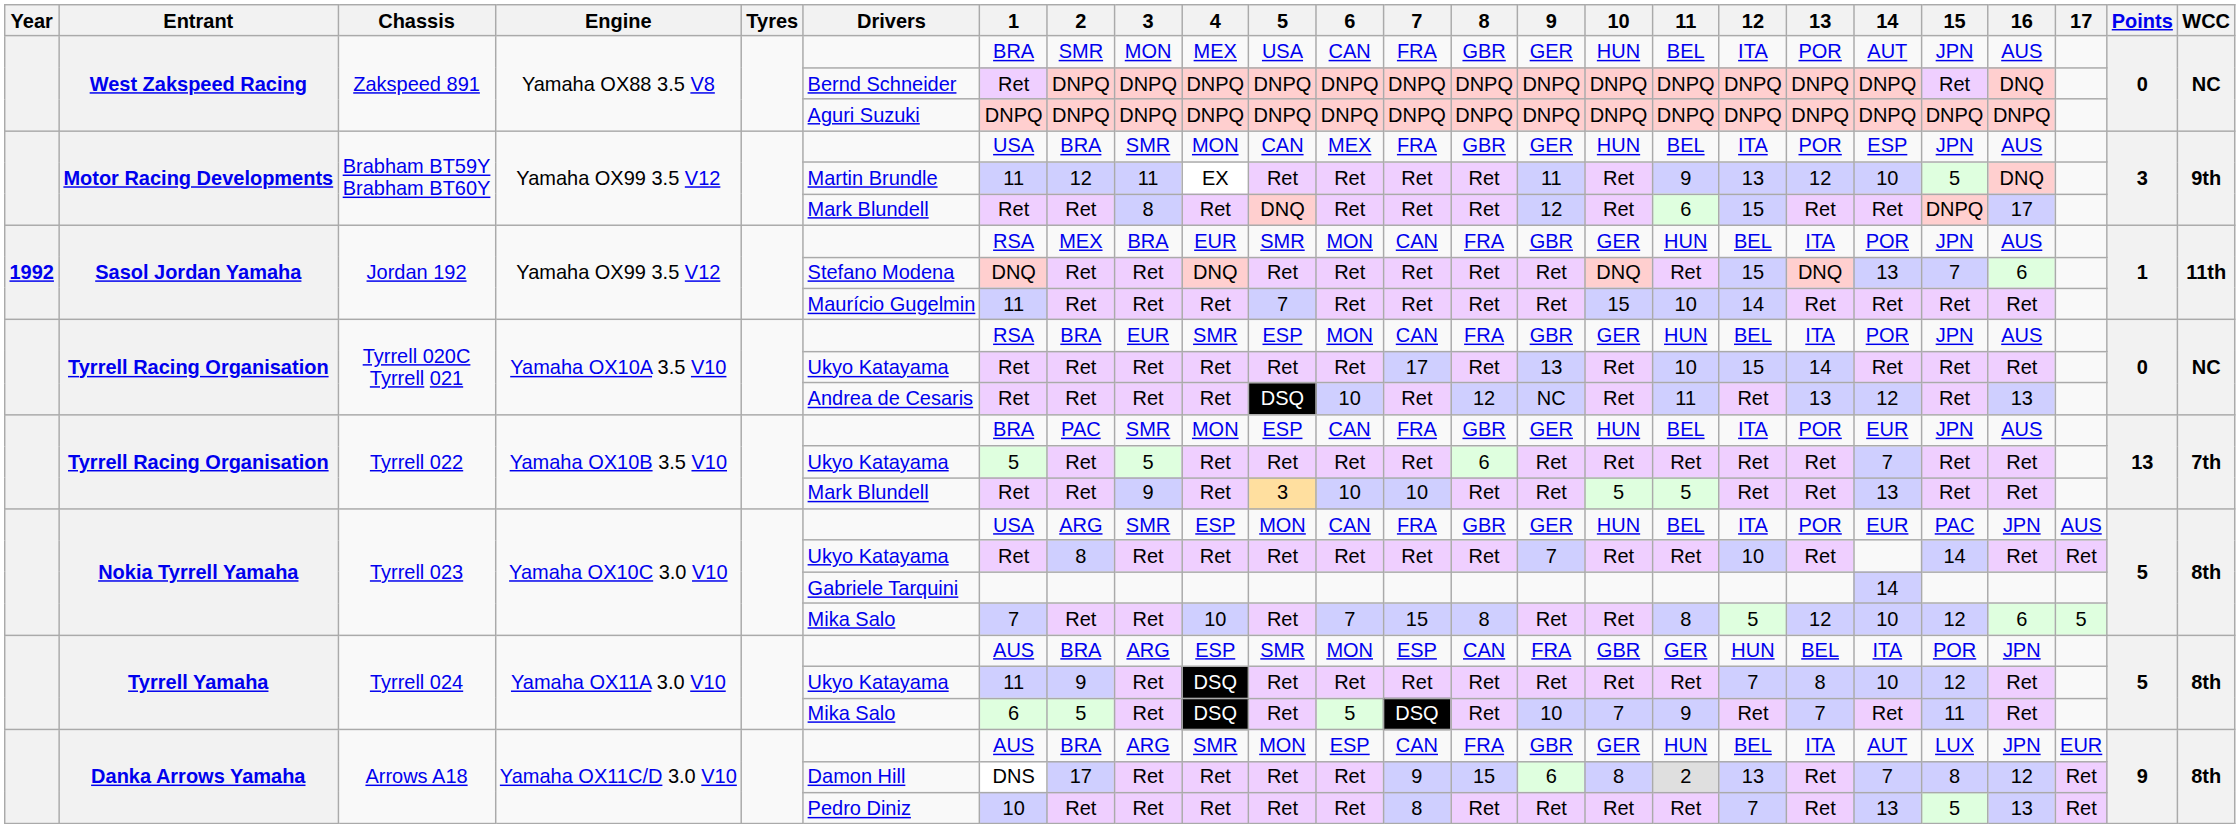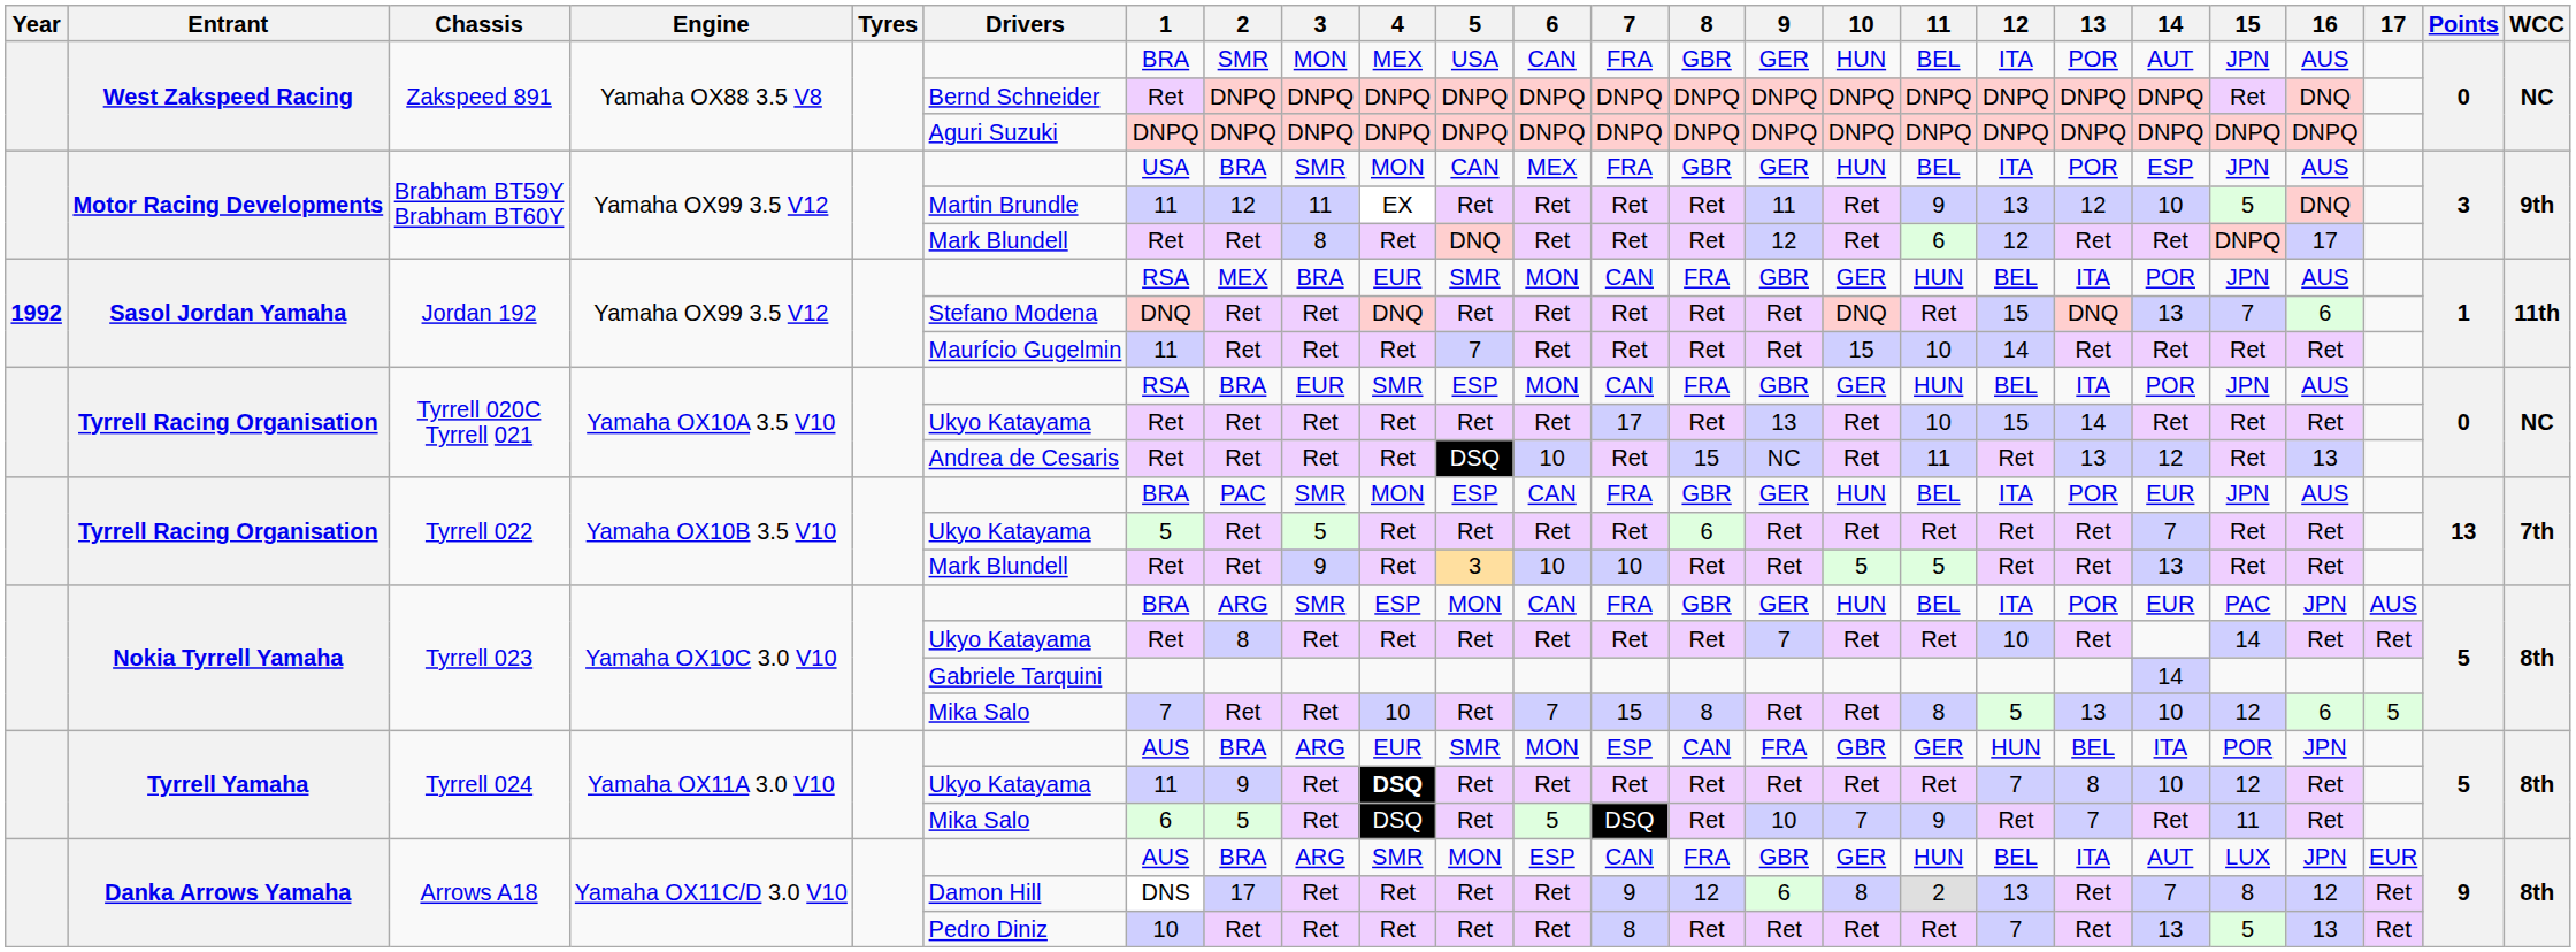row 7 | 12: 15 -> 12
row 13 | 8: 12 -> 15
row 17 | 1: USA -> BRA
row 20 | 13: 12 -> 13
row 21 | 4: ESP -> EUR
row 22 | 4: normal -> bold
row 25 | 8: 15 -> 12
